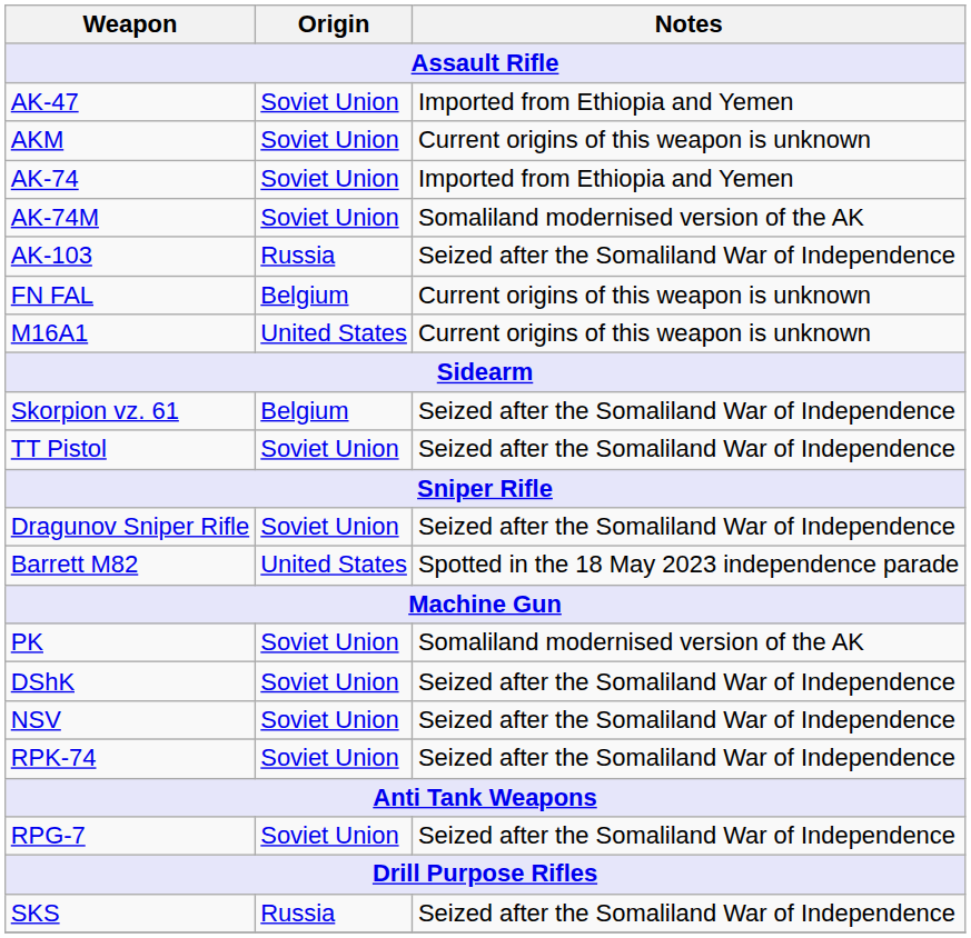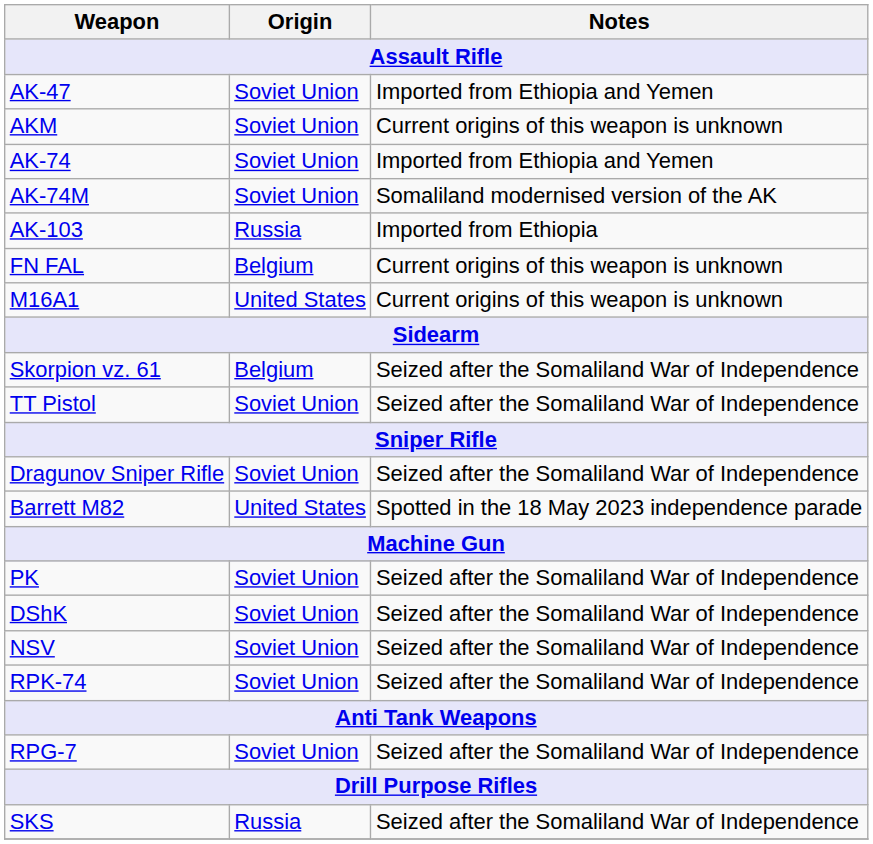AK-103 | Notes: Seized after the Somaliland War of Independence -> Imported from Ethiopia
PK | Notes: Somaliland modernised version of the AK -> Seized after the Somaliland War of Independence
